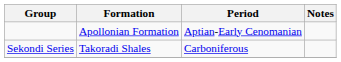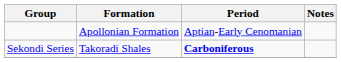Sekondi Series | Period: normal -> bold
